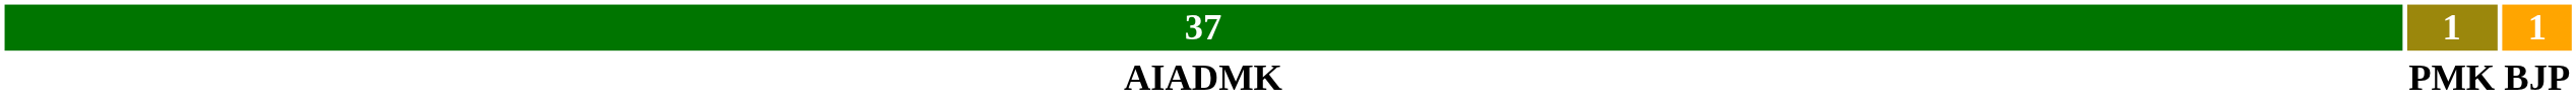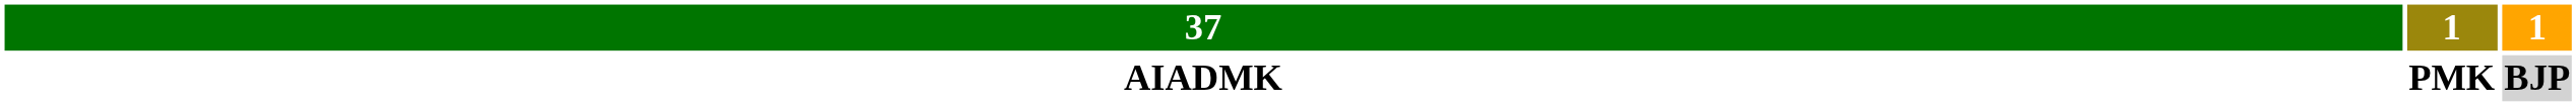AIADMK | column 3: no background -> lightgrey background
